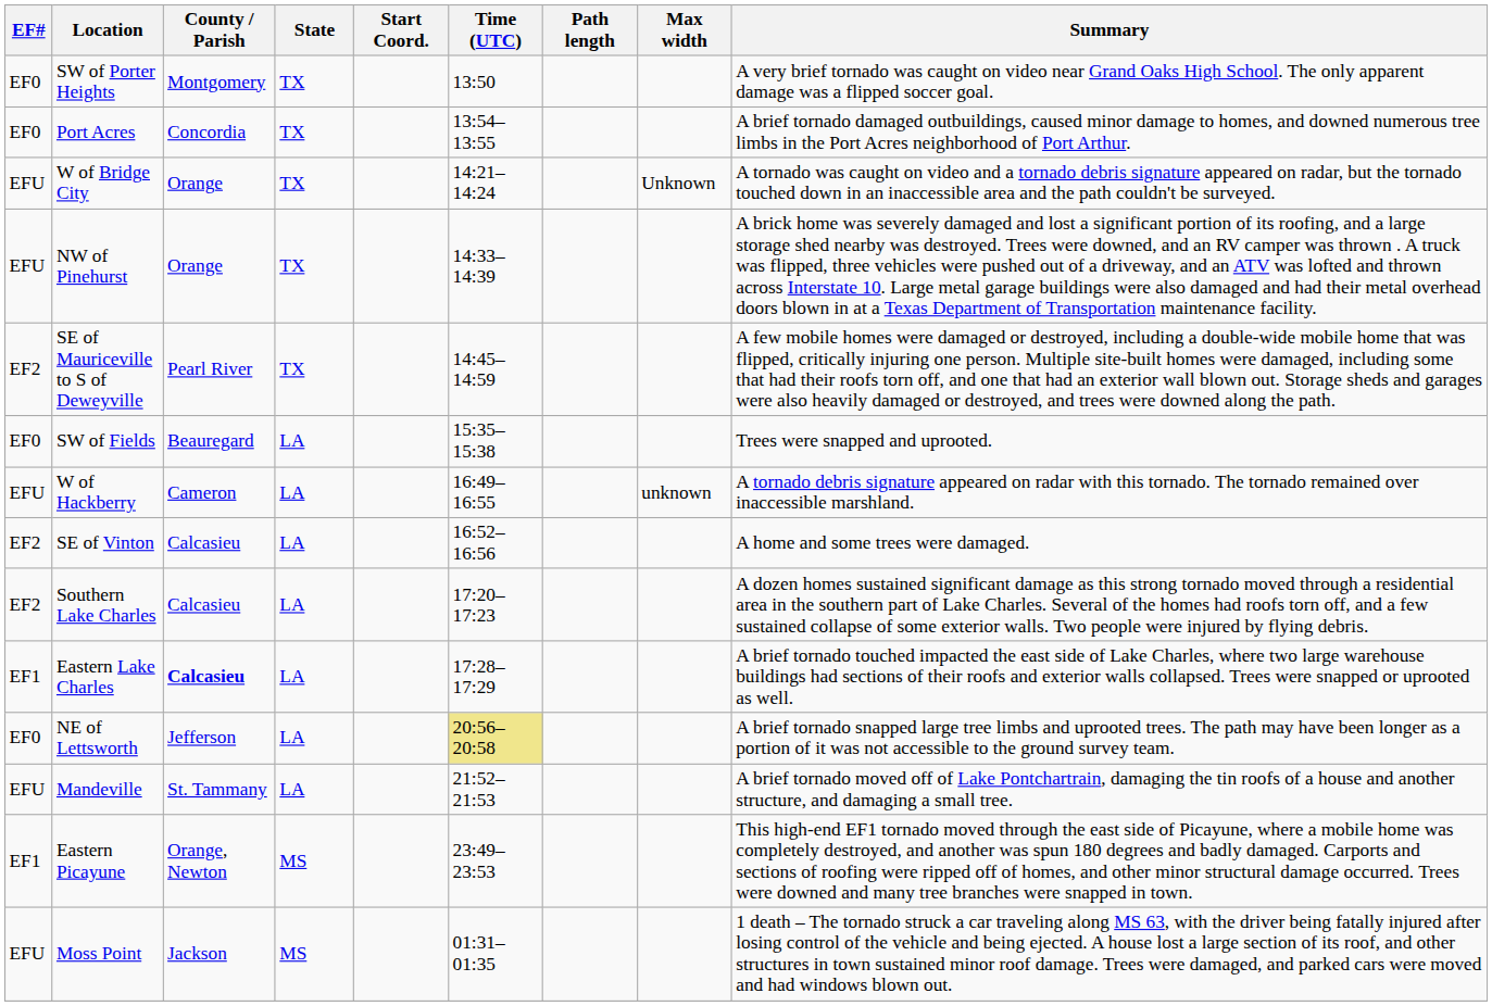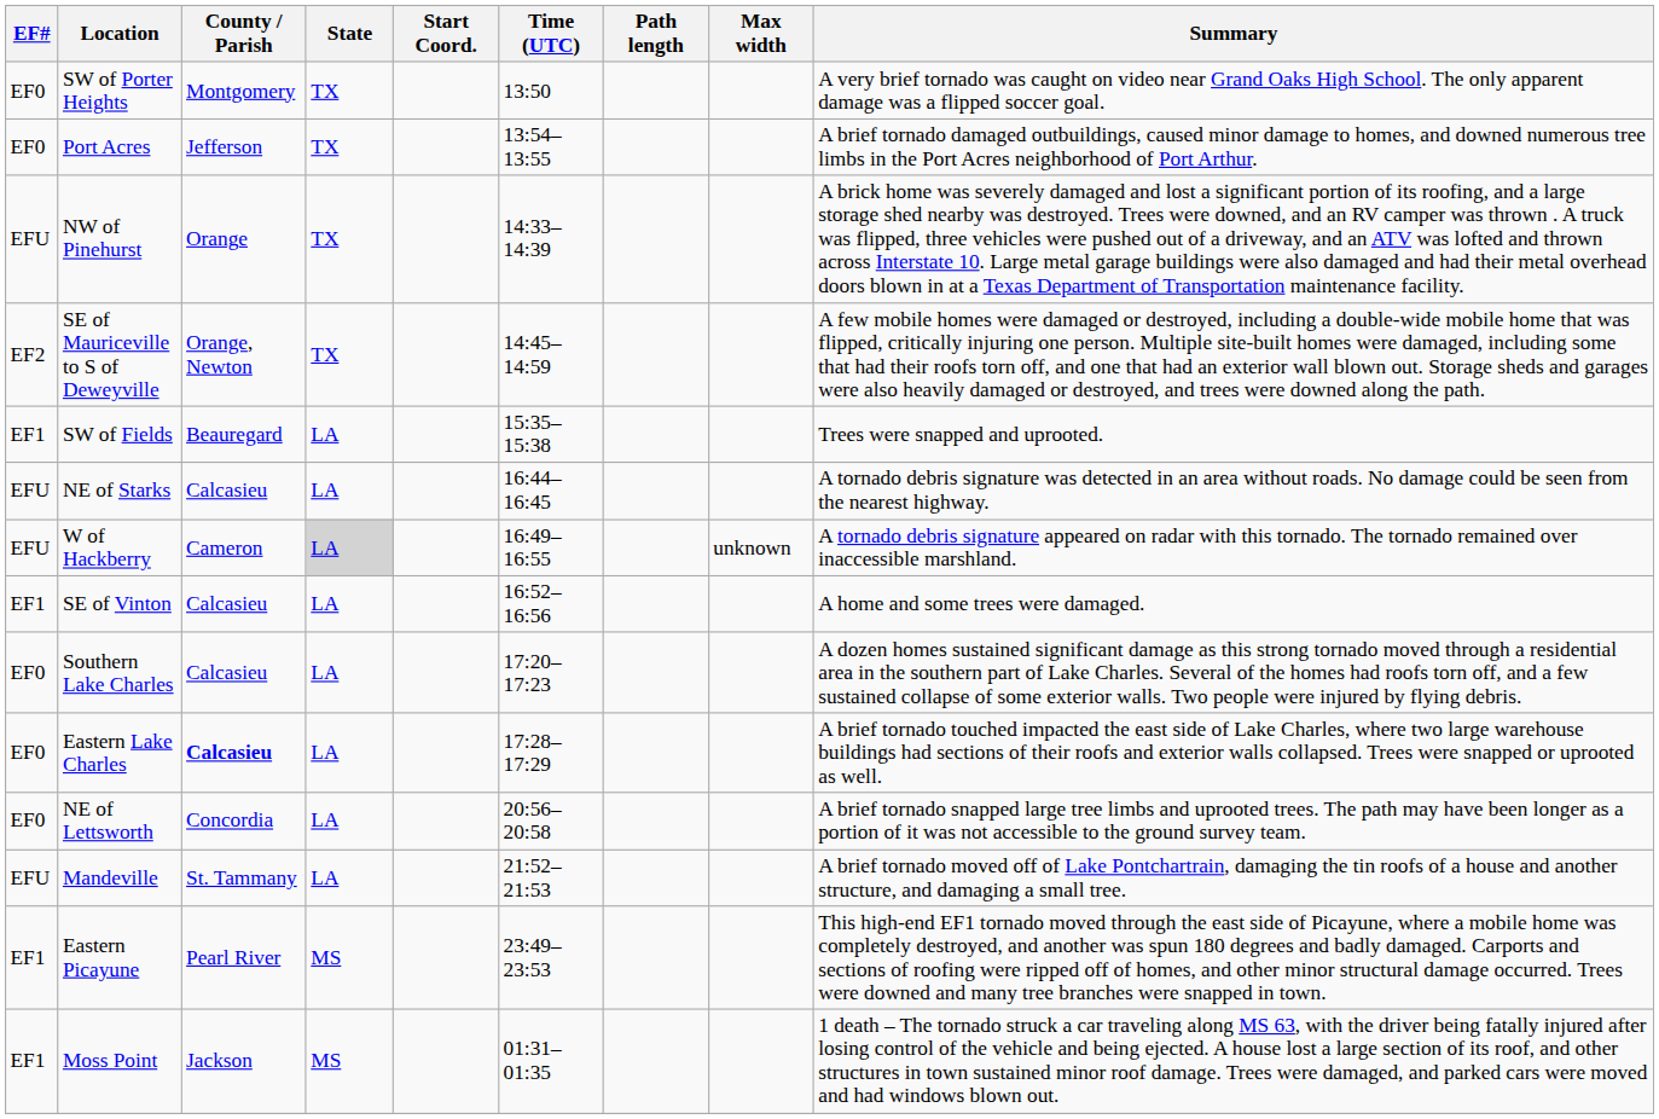Port Acres | County / Parish: Concordia -> Jefferson
- row: EFU | W of Bridge City | Orange | TX | 14:21–14:24 | Unknown | A tornado was caught on video and a tornado debris signature appeared on radar, but the tornado touched down in an inaccessible area and the path couldn't be surveyed.
SE of Mauriceville to S of Deweyville | County / Parish: Pearl River -> Orange, Newton
SW of Fields | EF#: EF0 -> EF1
+ row: EFU | NE of Starks | Calcasieu | LA | 16:44–16:45 | A tornado debris signature was detected in an area without roads. No damage could be seen from the nearest highway.
W of Hackberry | State: no background -> lightgrey background
SE of Vinton | EF#: EF2 -> EF1
Southern Lake Charles | EF#: EF2 -> EF0
Eastern Lake Charles | EF#: EF1 -> EF0
NE of Lettsworth | County / Parish: Jefferson -> Concordia
NE of Lettsworth | Time (UTC): khaki background -> no background
Eastern Picayune | County / Parish: Orange, Newton -> Pearl River
Moss Point | EF#: EFU -> EF1
